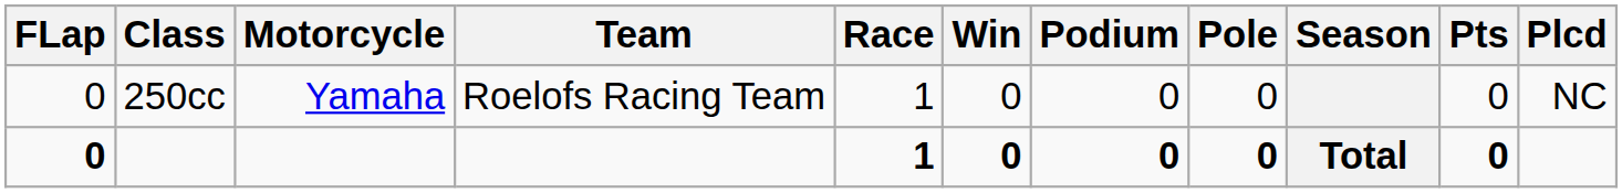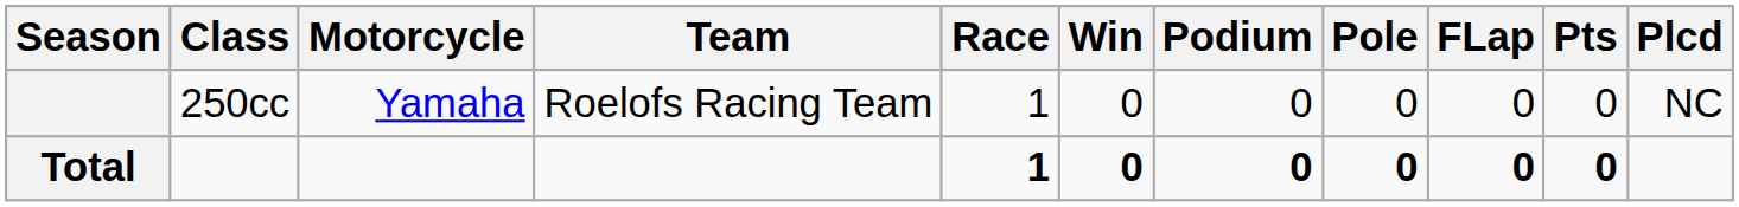columns swapped: Season <-> FLap
